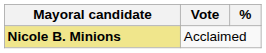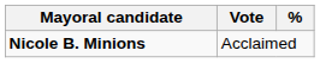Nicole B. Minions | Mayoral candidate: khaki background -> no background
